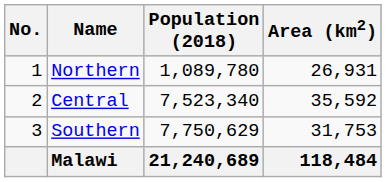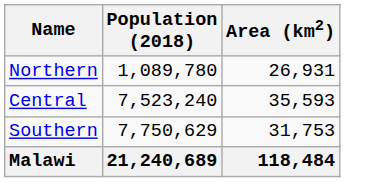- column: No. | 1 | 2 | 3
Central | Population (2018): 7,523,340 -> 7,523,240
Central | Area (km2): 35,592 -> 35,593
